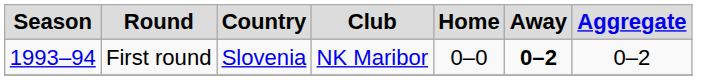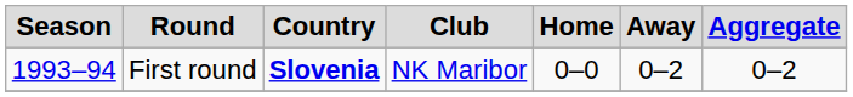First round | Country: normal -> bold
First round | Away: bold -> normal
